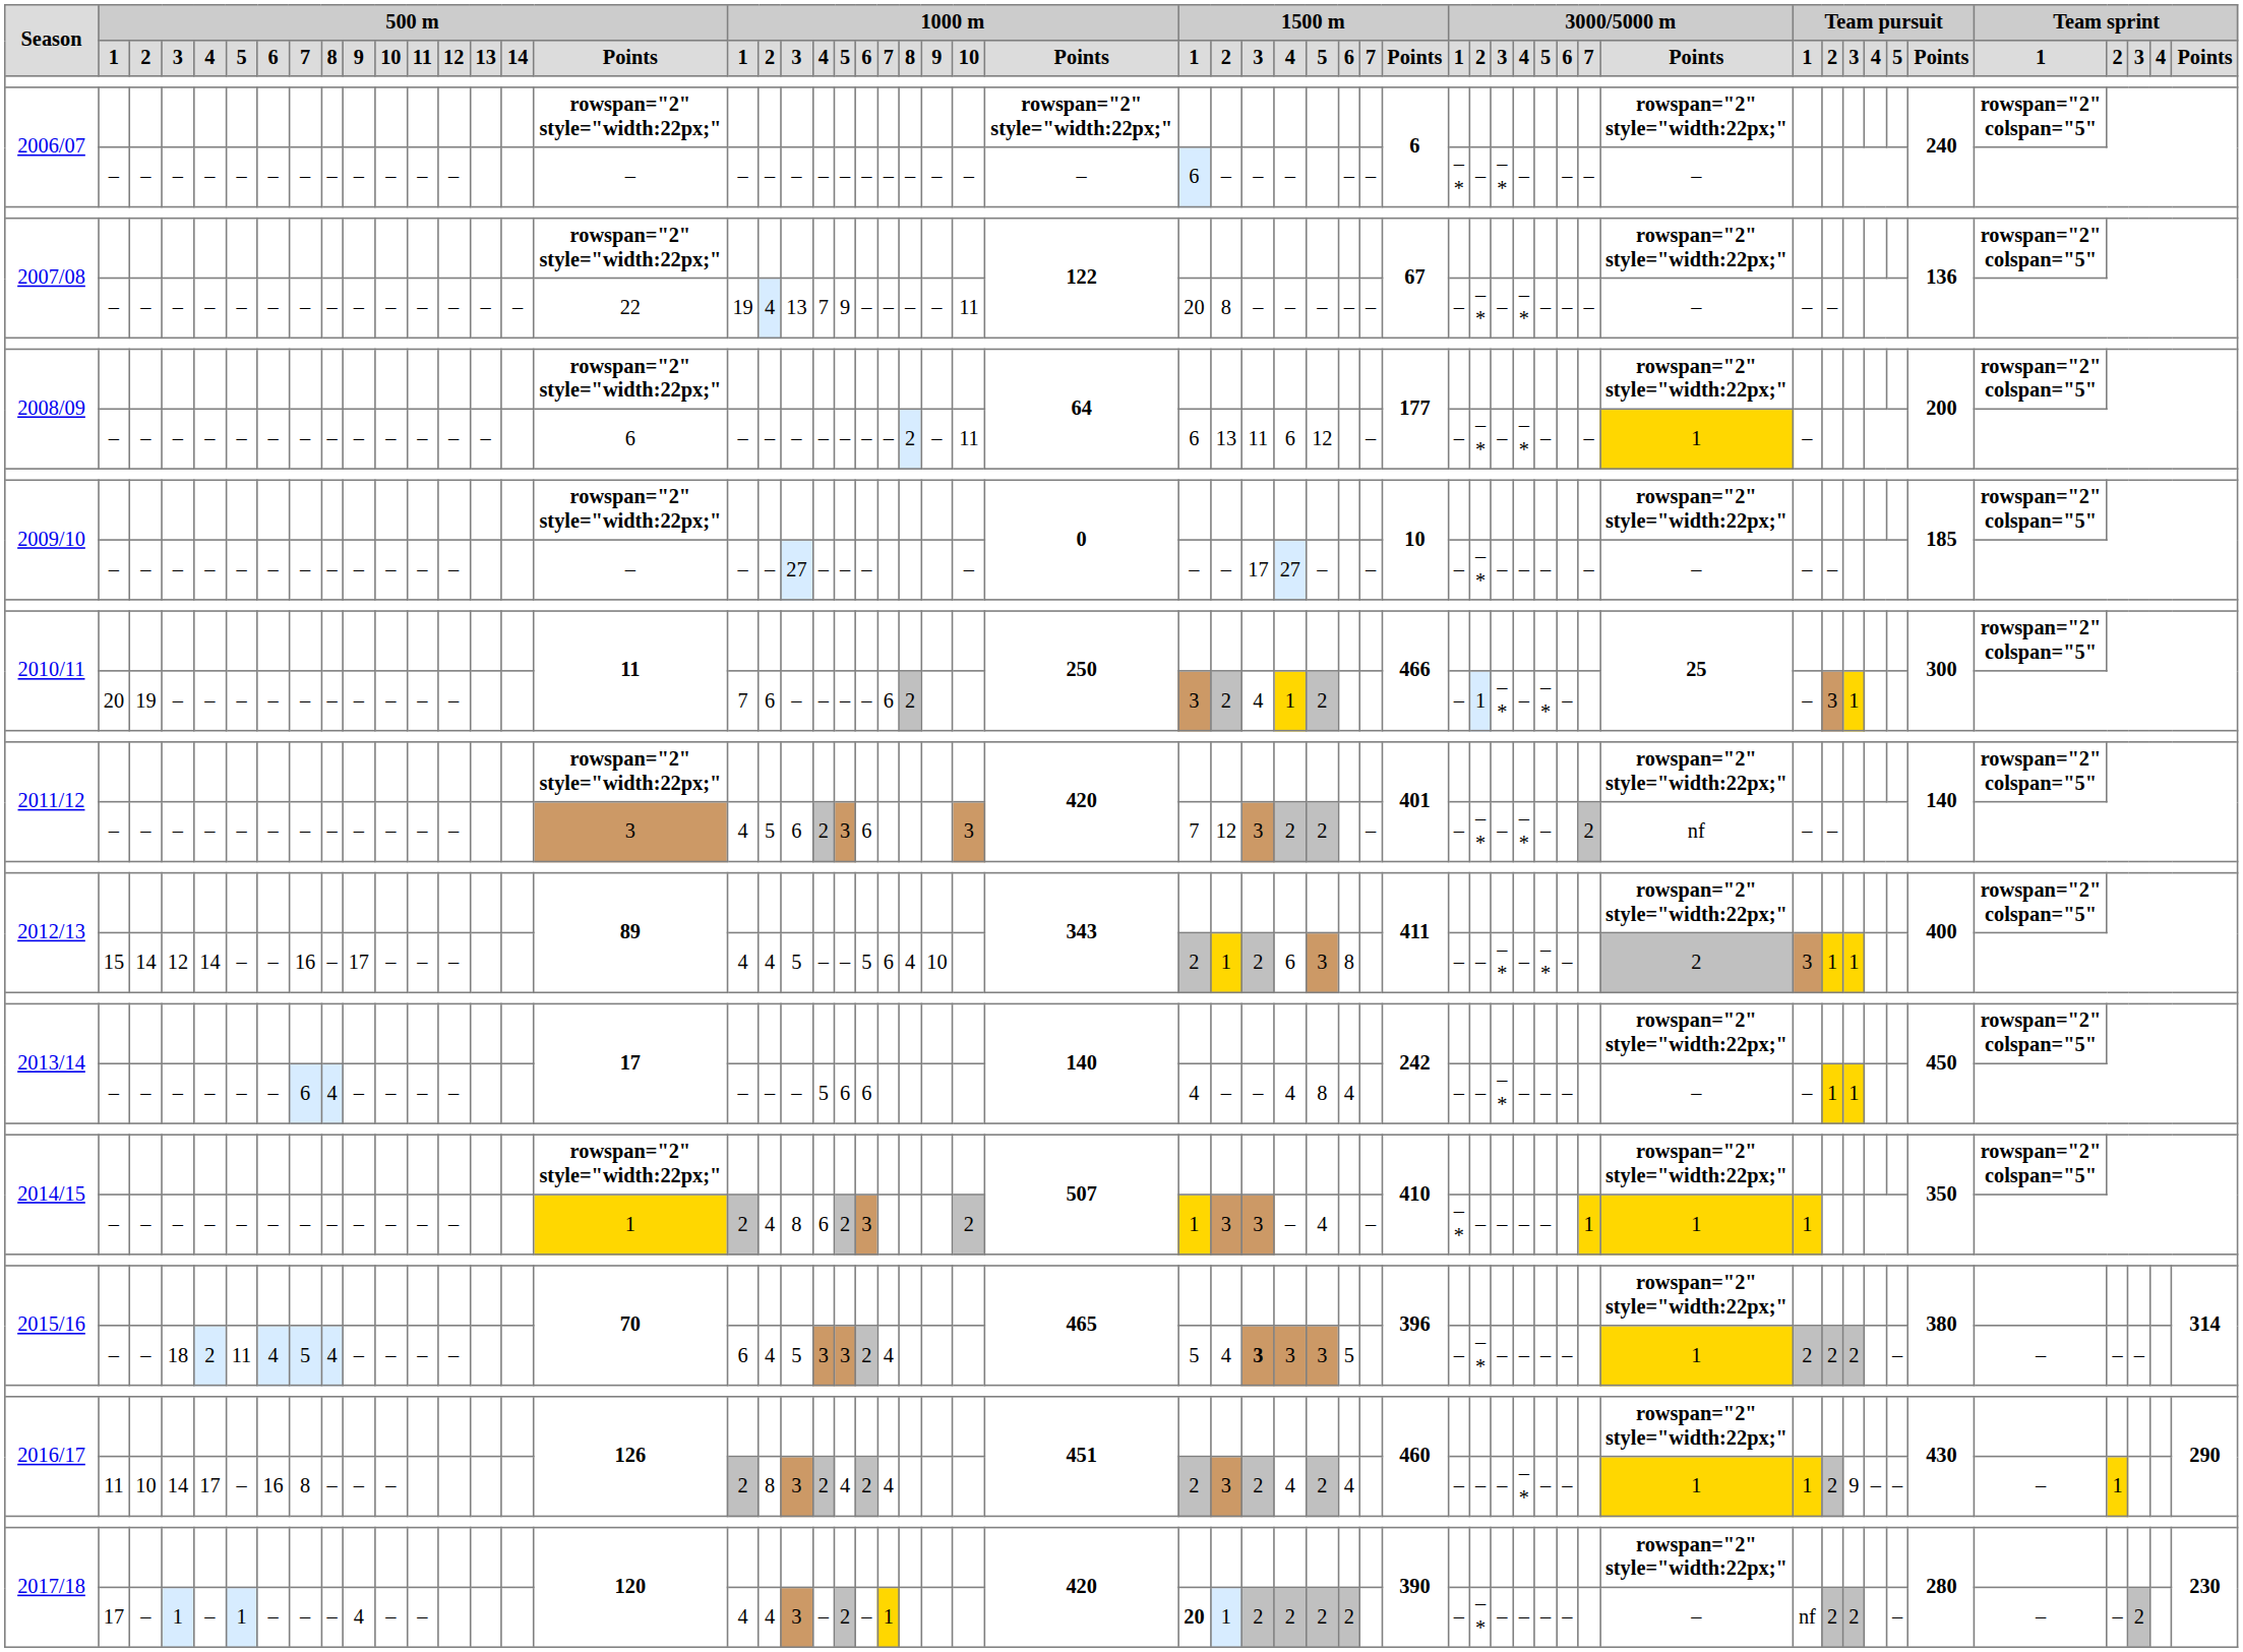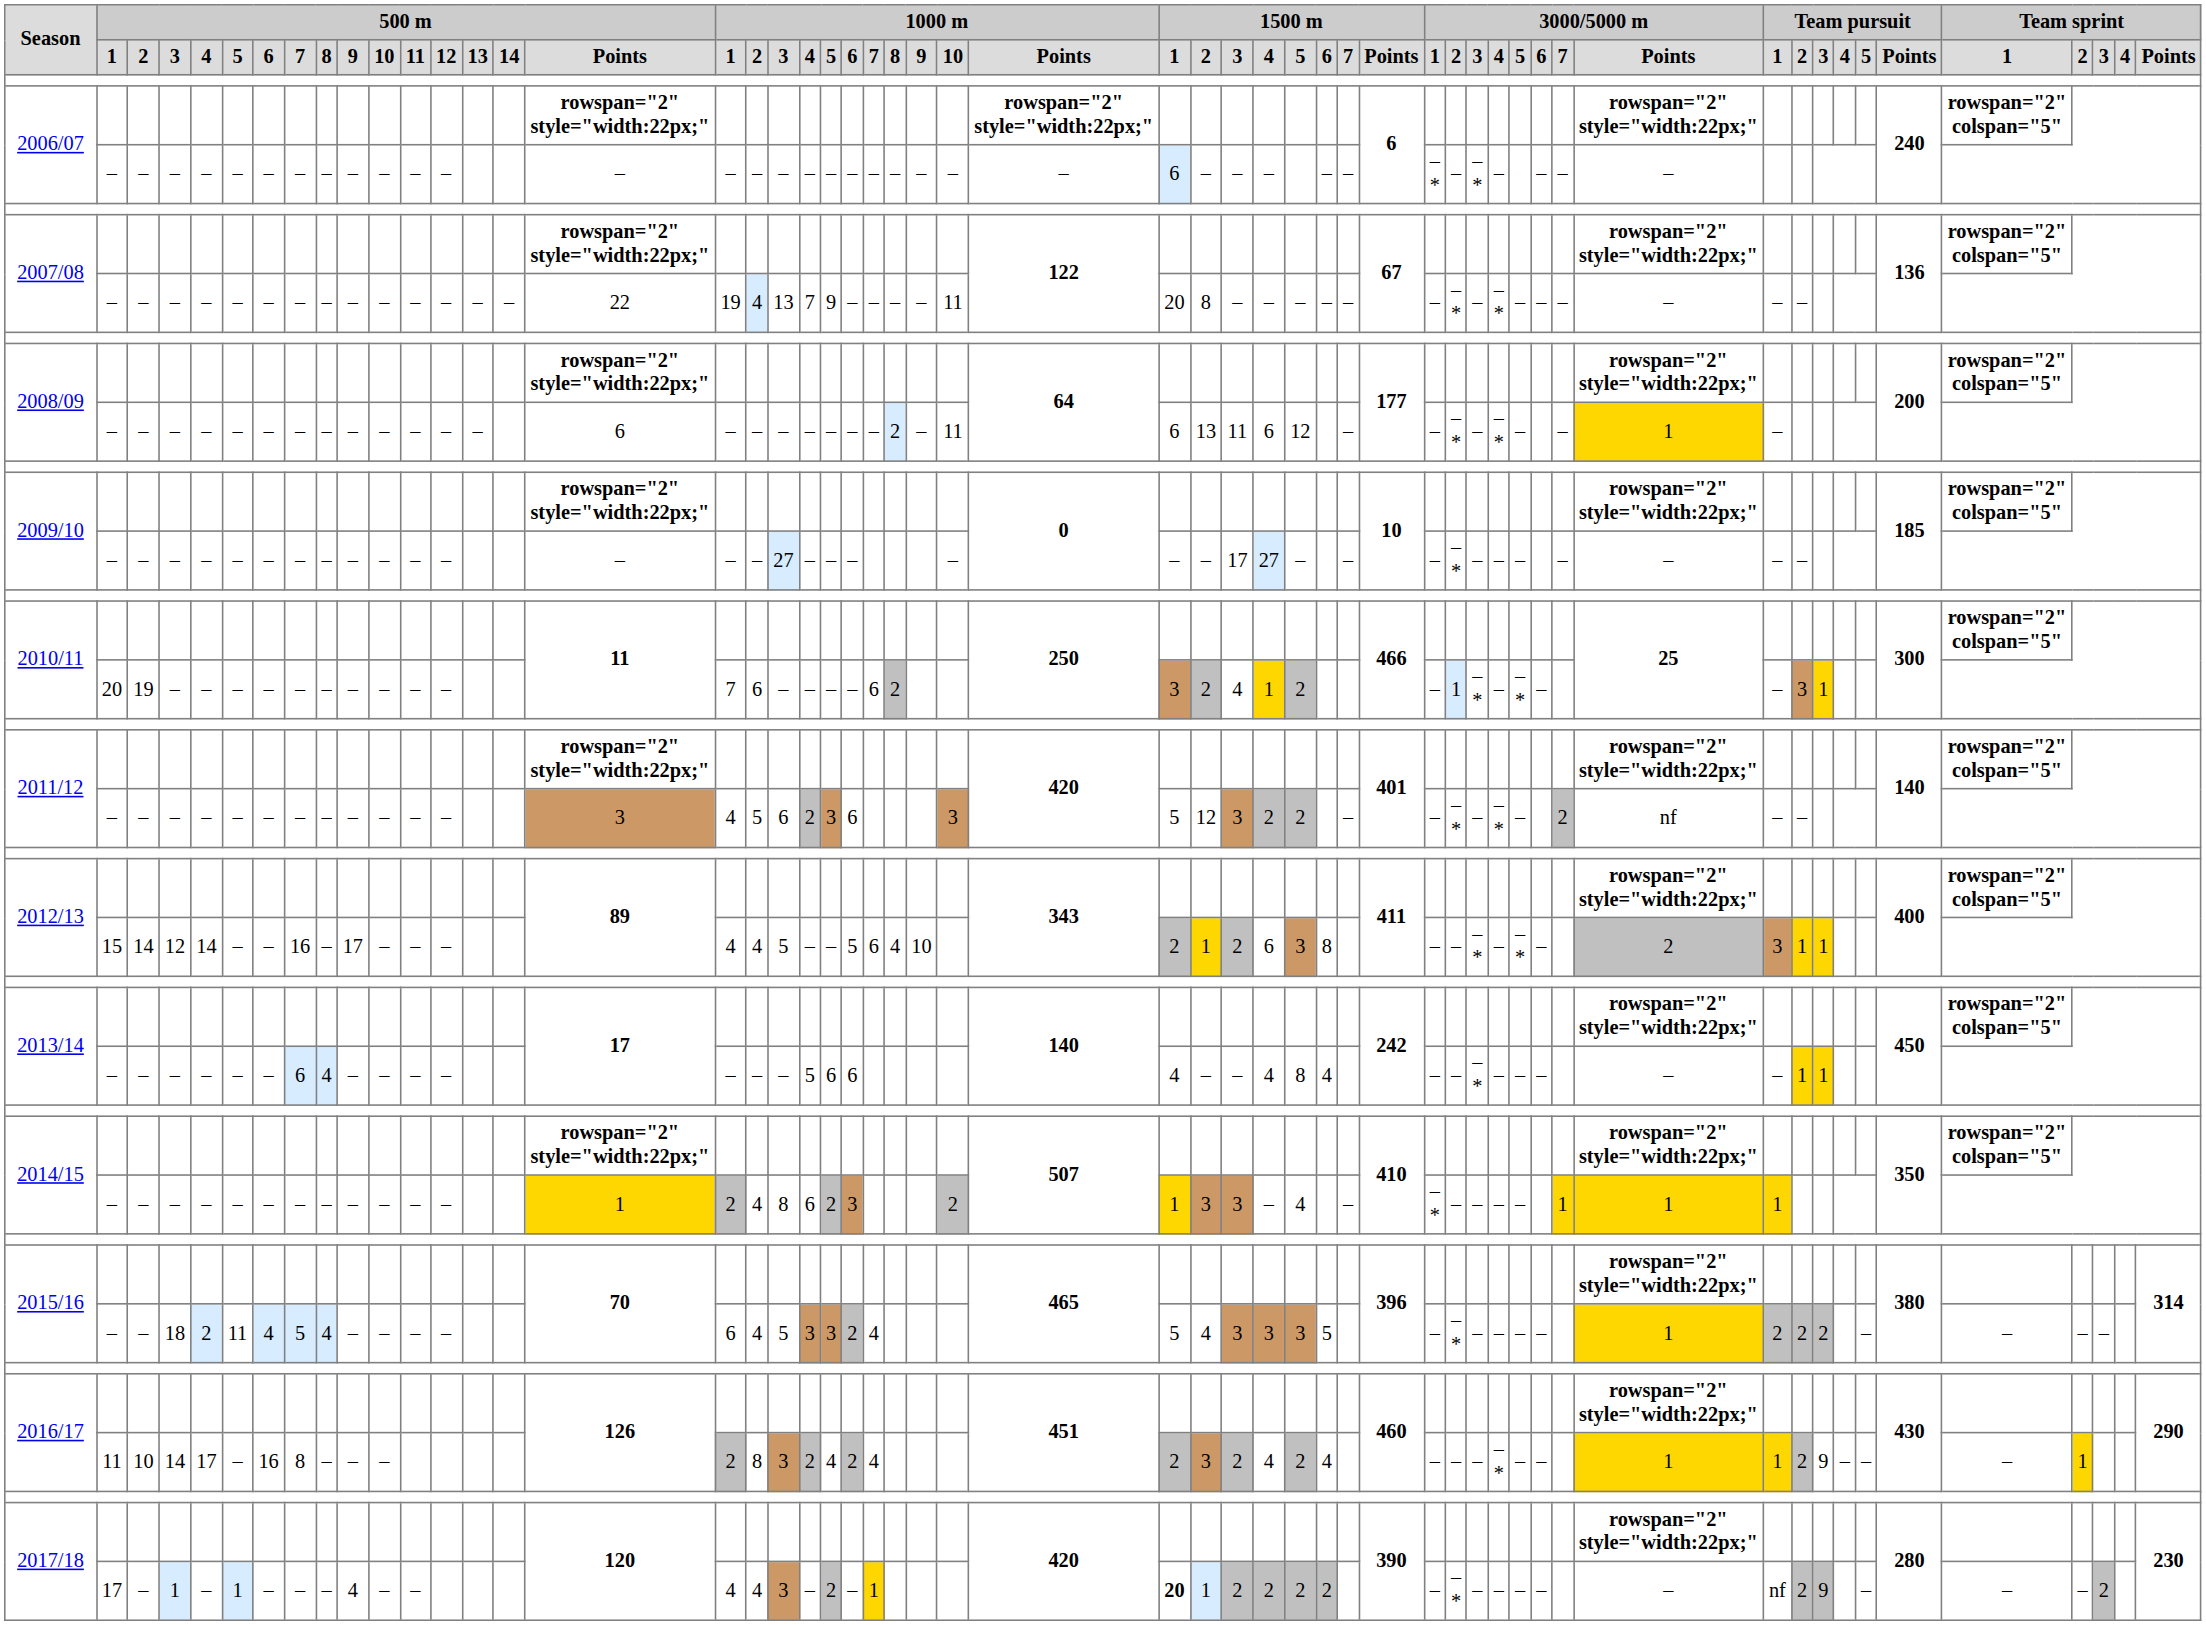2011/12 / – | column 28: 7 -> 5
2015/16 / – | column 30: bold -> normal
2017/18 / 17 | column 46: 2 -> 9
